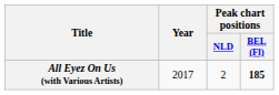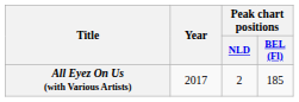row 3 | Peak chart positions / BEL (Fl): bold -> normal
